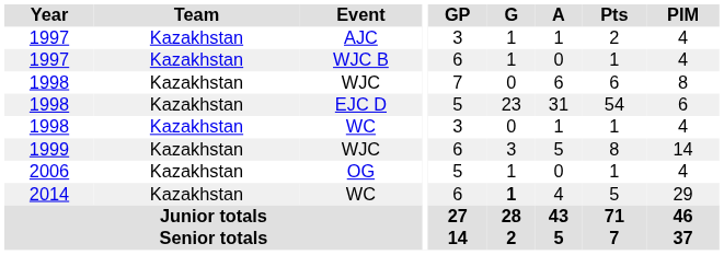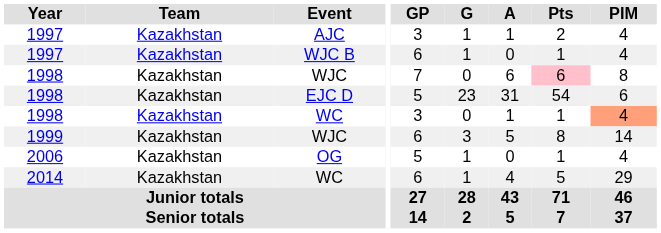1998 / WJC | Pts: no background -> pink background
1998 / WC | PIM: no background -> lightsalmon background
2014 / WC | G: bold -> normal
